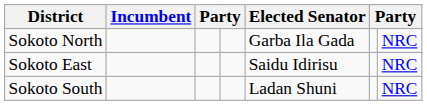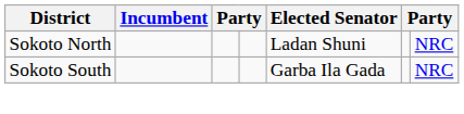Sokoto North | Elected Senator: Garba Ila Gada -> Ladan Shuni
- row: Sokoto East | Saidu Idirisu | NRC
Sokoto South | Elected Senator: Ladan Shuni -> Garba Ila Gada
